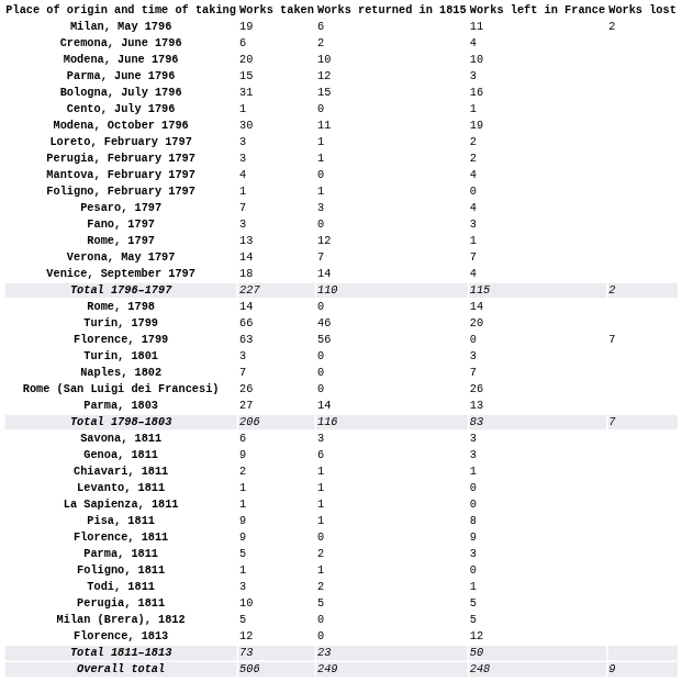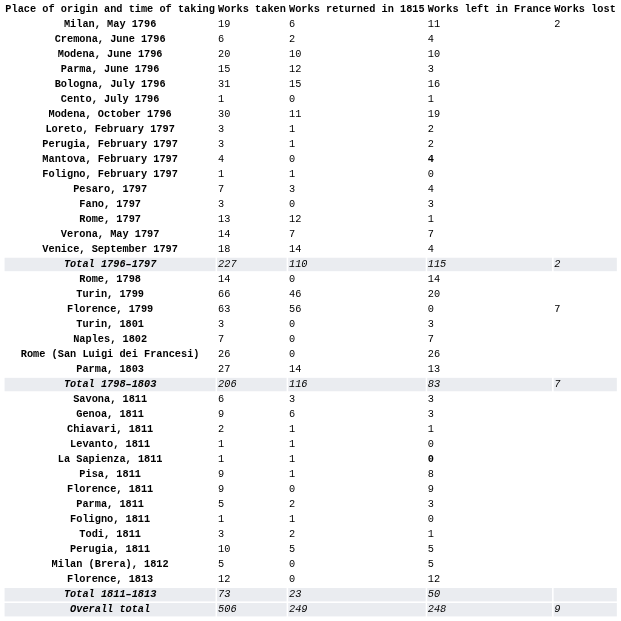Mantova, February 1797 | Works left in France: normal -> bold
La Sapienza, 1811 | Works left in France: normal -> bold
